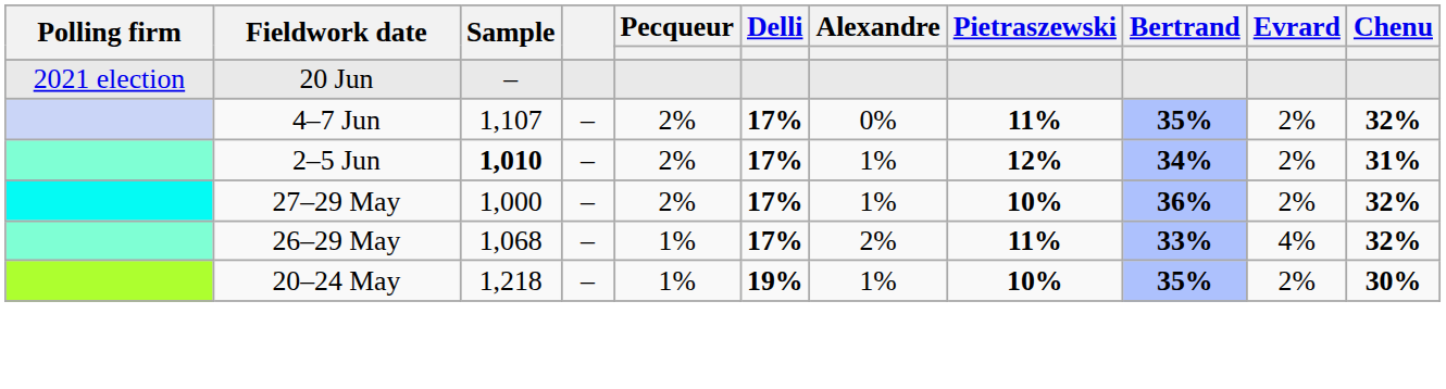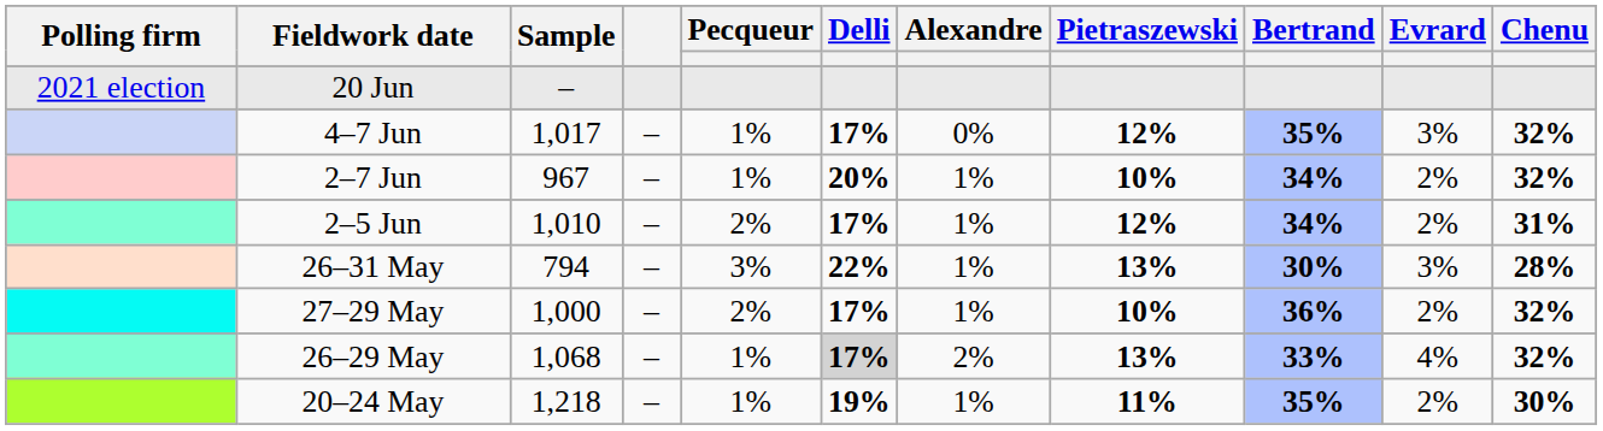4–7 Jun | Sample: 1,107 -> 1,017
4–7 Jun | Pecqueur: 2% -> 1%
4–7 Jun | Pietraszewski: 11% -> 12%
4–7 Jun | Evrard: 2% -> 3%
+ row: 2–7 Jun | 967 | – | 1% | 20% | 1% | 10% | 34% | 2% | 32%
2–5 Jun | Sample: bold -> normal
+ row: 26–31 May | 794 | – | 3% | 22% | 1% | 13% | 30% | 3% | 28%
26–29 May | Delli: no background -> lightgrey background
26–29 May | Pietraszewski: 11% -> 13%
20–24 May | Pietraszewski: 10% -> 11%
